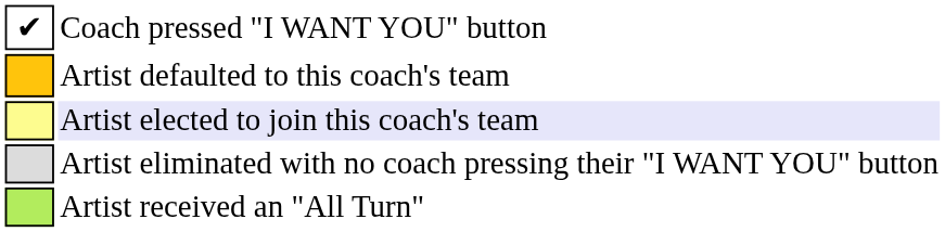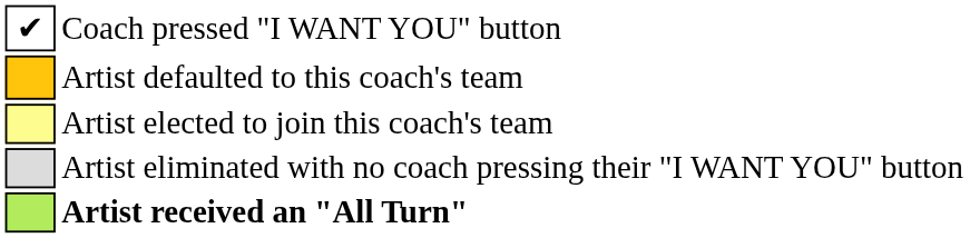Artist elected to join this coach's team | column 2: lavender background -> no background
Artist received an "All Turn" | column 2: normal -> bold
